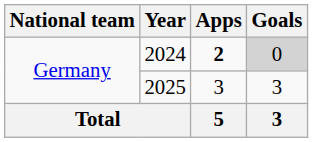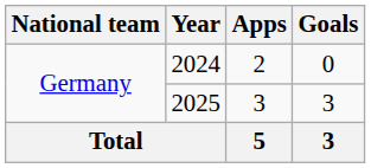2024 | Apps: bold -> normal
2024 | Goals: lightgrey background -> no background
